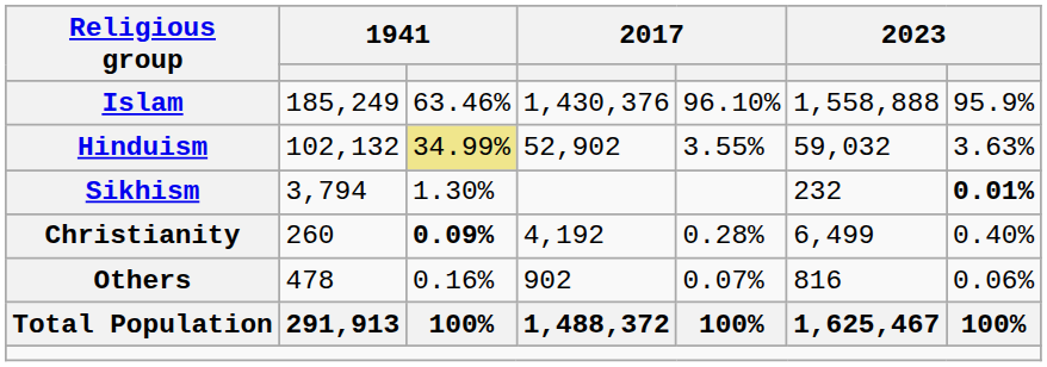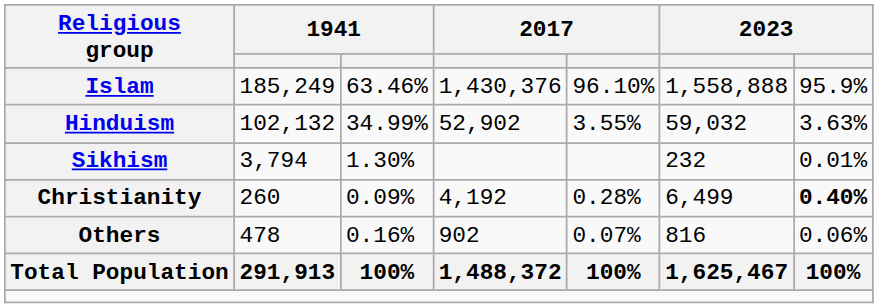Hinduism | column 3: khaki background -> no background
Sikhism | column 7: bold -> normal
Christianity | column 3: bold -> normal
Christianity | column 7: normal -> bold
